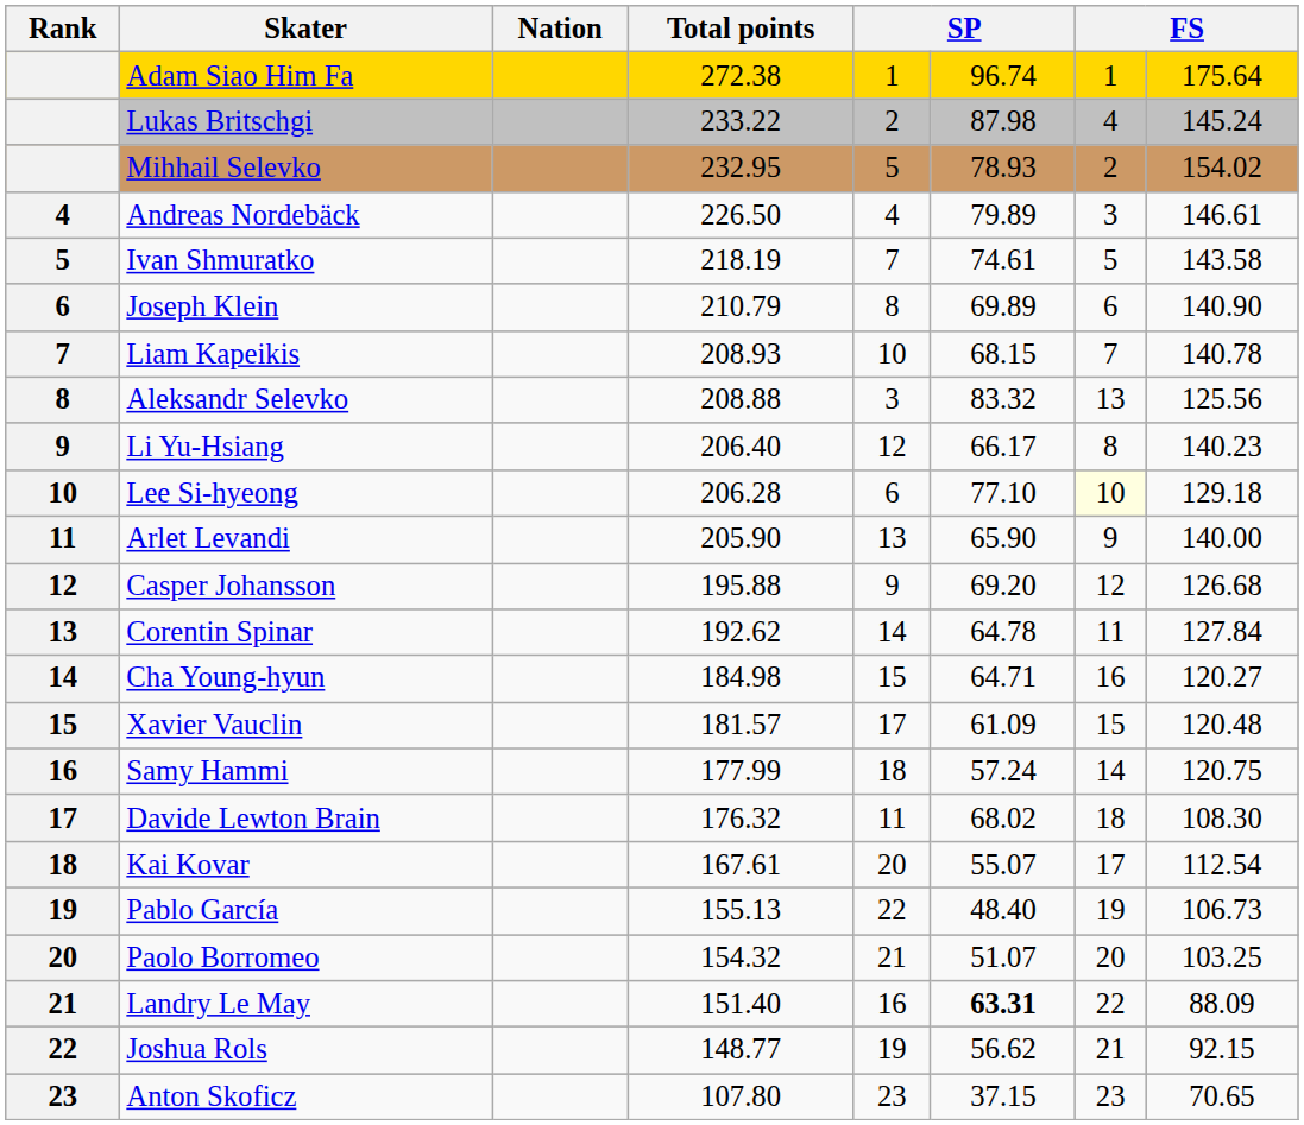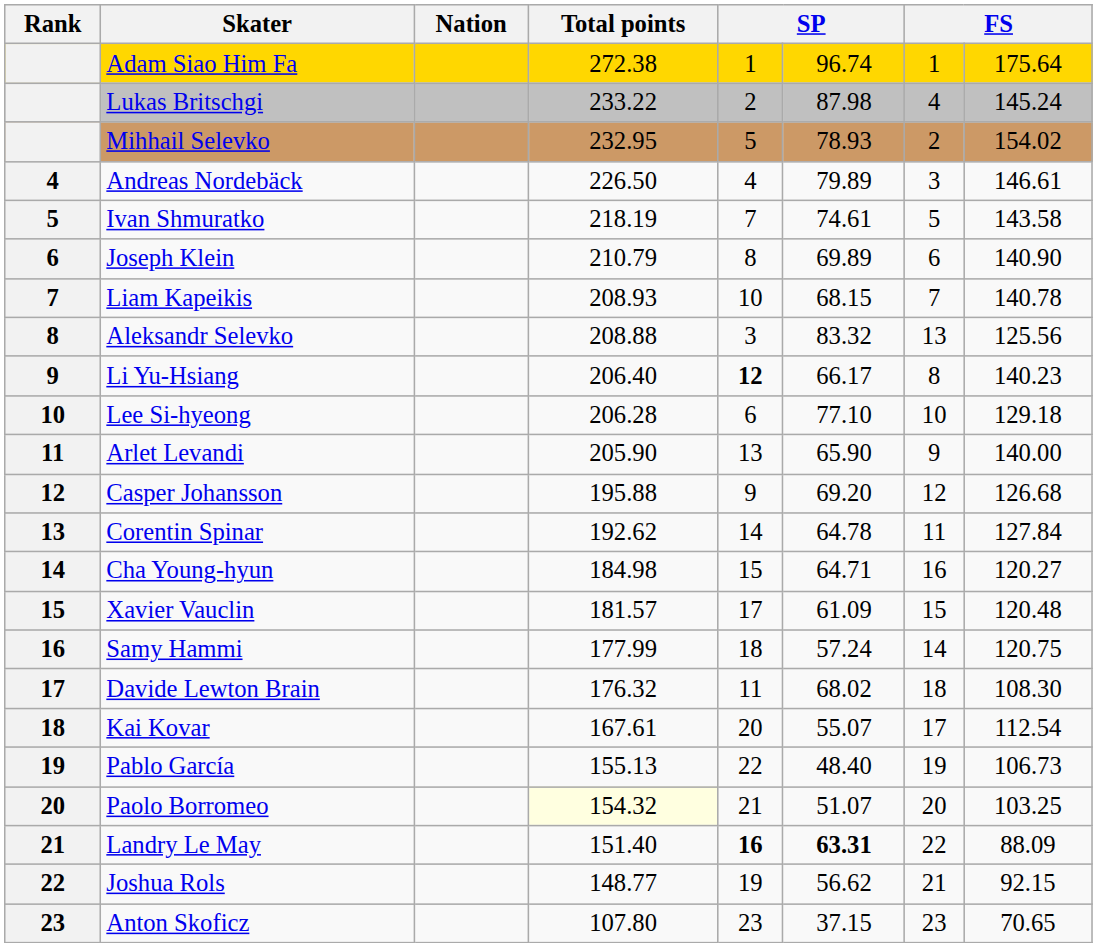Li Yu-Hsiang | column 5: normal -> bold
Lee Si-hyeong | column 7: lightyellow background -> no background
Paolo Borromeo | Total points: no background -> lightyellow background
Landry Le May | column 5: normal -> bold
